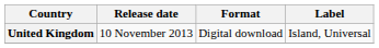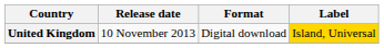United Kingdom | Label: no background -> gold background
